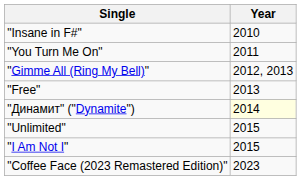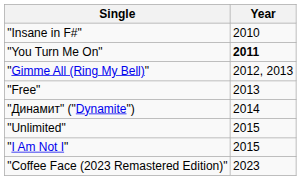"You Turn Me On" | Year: normal -> bold
"Динамит" ("Dynamite") | Year: lightyellow background -> no background
